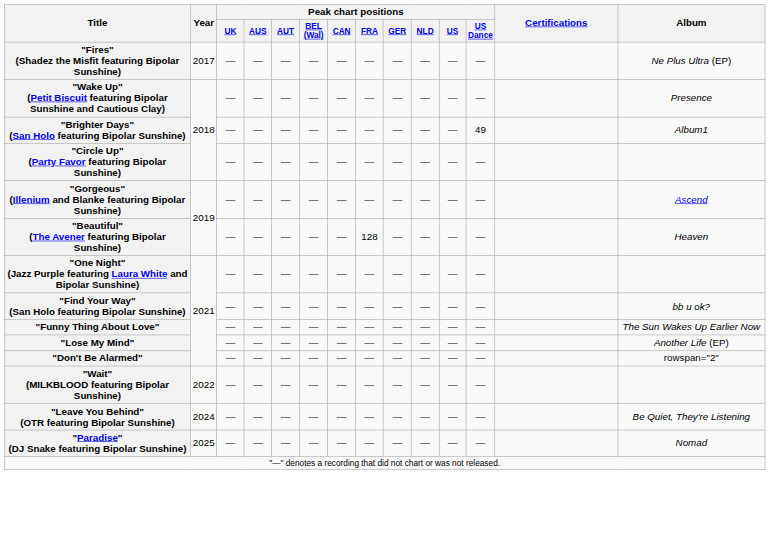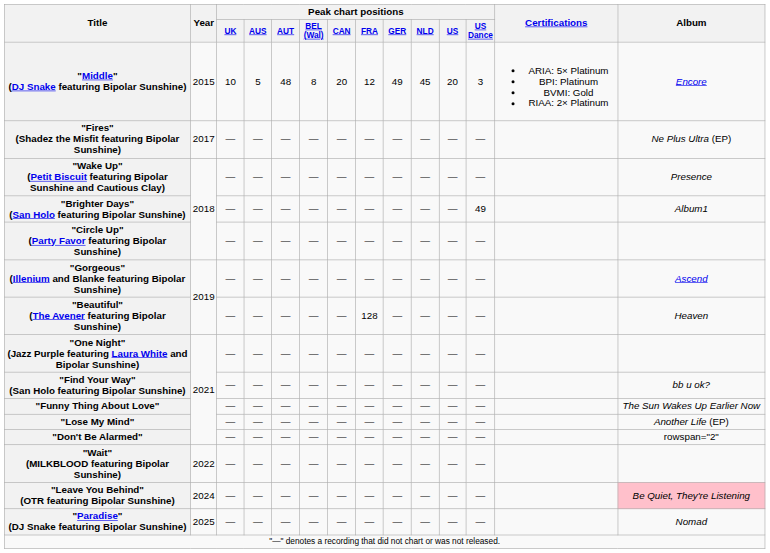+ row: "Middle" (DJ Snake featuring Bipolar Sunshine) | 2015 | 10 | 5 | 48 | 8 | 20 | 12 | 49 | 45 | 20 | 3 | ARIA: 5× Platinum BPI: Platinum BVMI: Gold RIAA: 2× Platinum | Encore
"Leave You Behind" (OTR featuring Bipolar Sunshine) | Album: no background -> pink background
